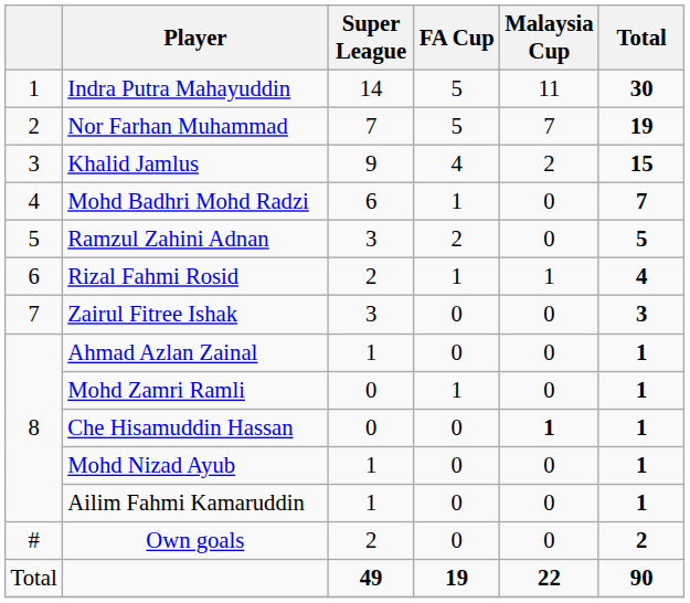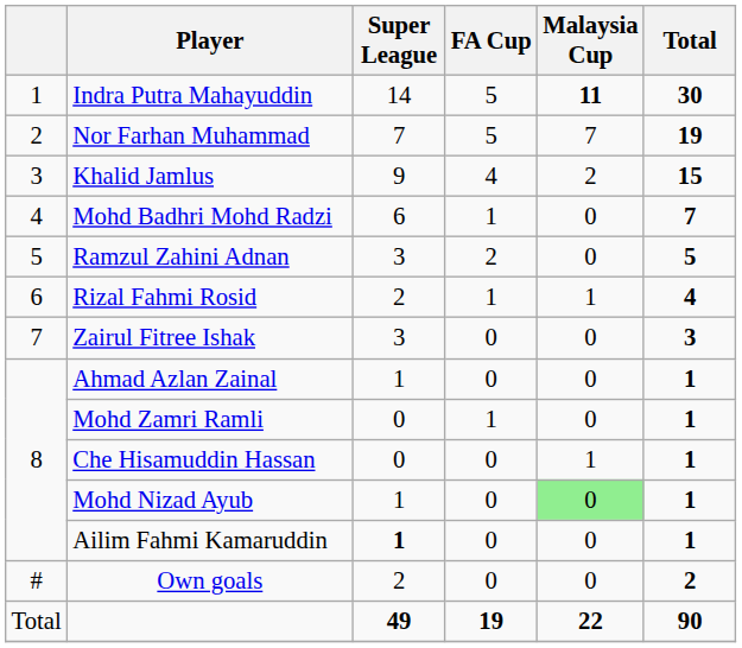Indra Putra Mahayuddin | Malaysia Cup: normal -> bold
Che Hisamuddin Hassan | Malaysia Cup: bold -> normal
Mohd Nizad Ayub | Malaysia Cup: no background -> lightgreen background
Ailim Fahmi Kamaruddin | Super League: normal -> bold
